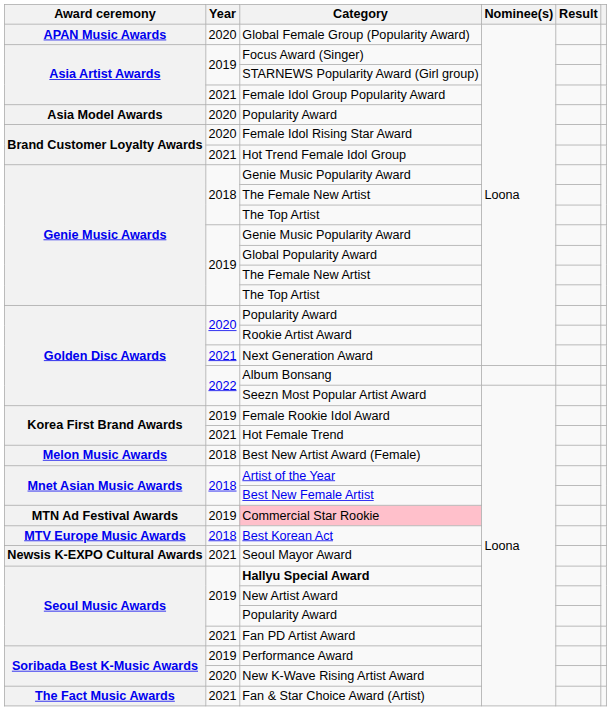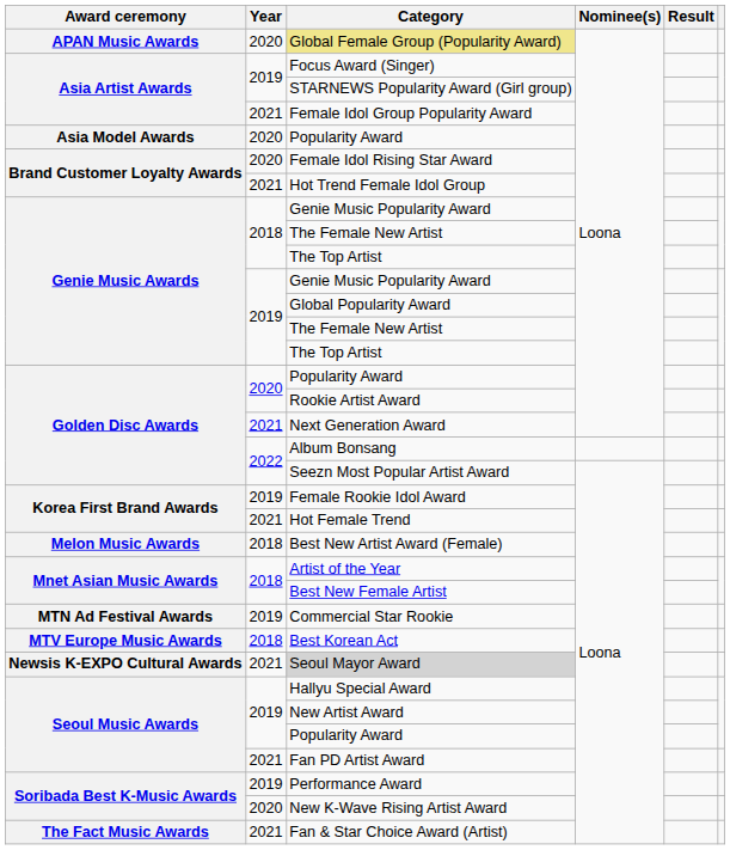Global Female Group (Popularity Award) | Category: no background -> khaki background
Commercial Star Rookie | Category: pink background -> no background
Seoul Mayor Award | Category: no background -> lightgrey background
Hallyu Special Award | Category: bold -> normal
